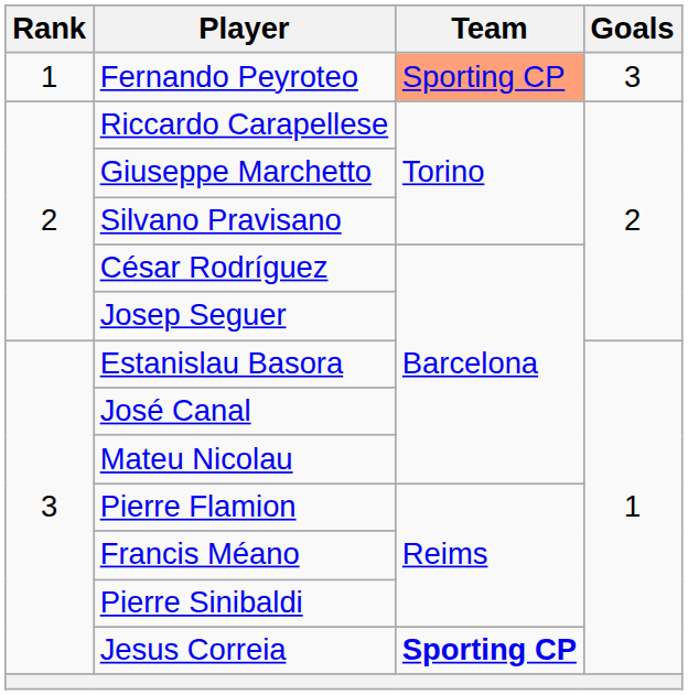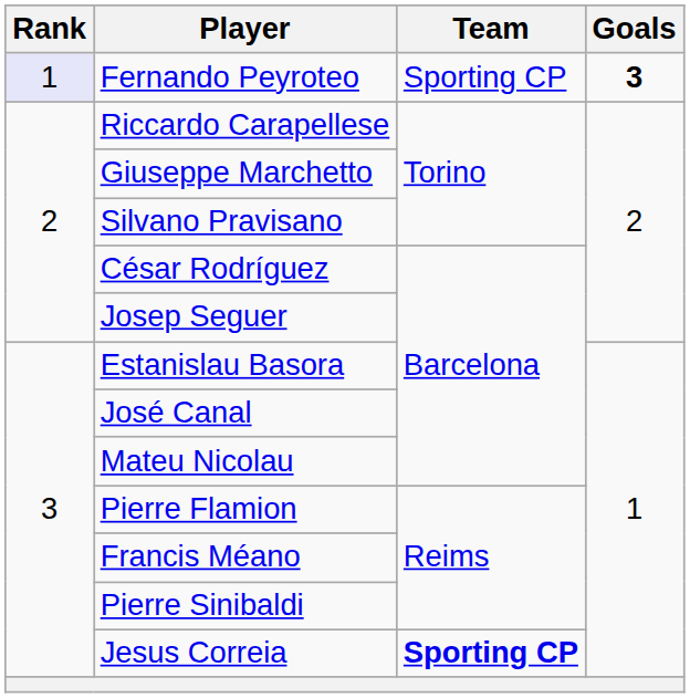Fernando Peyroteo | Rank: no background -> lavender background
Fernando Peyroteo | Team: lightsalmon background -> no background
Fernando Peyroteo | Goals: normal -> bold
